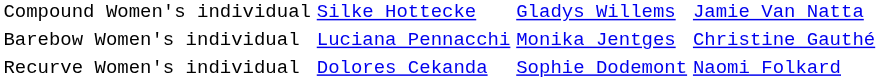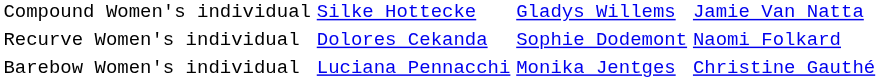rows swapped: Recurve Women's individual <-> Barebow Women's individual
